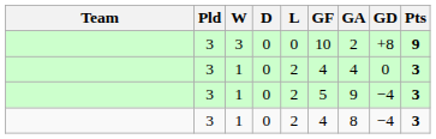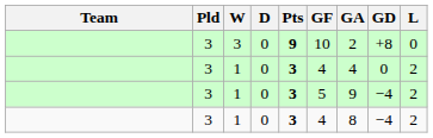columns swapped: L <-> Pts
